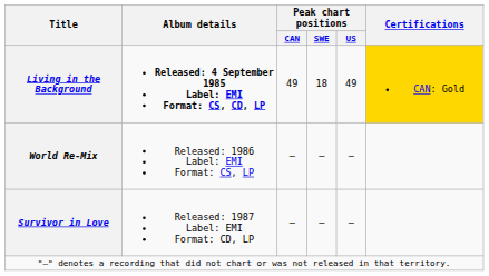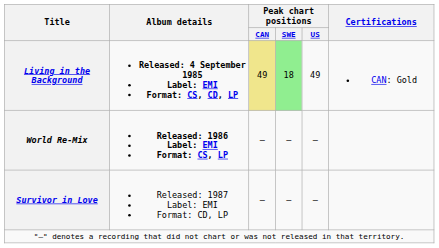Living in the Background | Peak chart positions / CAN: no background -> khaki background
Living in the Background | Peak chart positions / SWE: no background -> lightgreen background
Living in the Background | Certifications: gold background -> no background
World Re-Mix | Album details: normal -> bold
